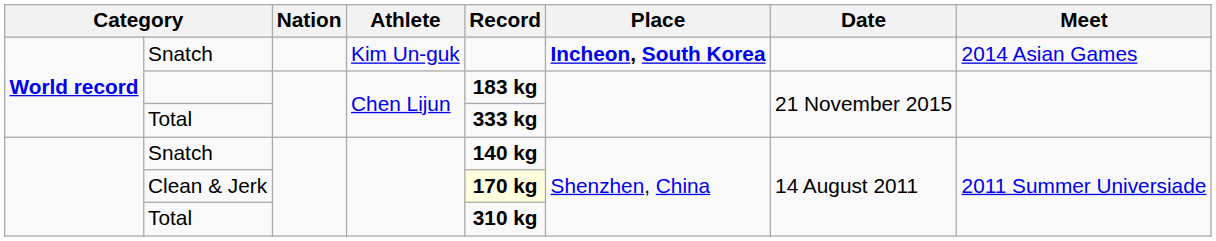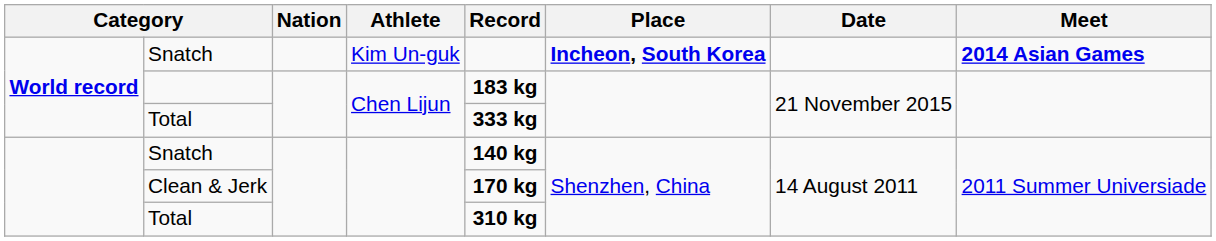Snatch / Kim Un-guk | Meet: normal -> bold
Clean & Jerk | Record: lightyellow background -> no background
